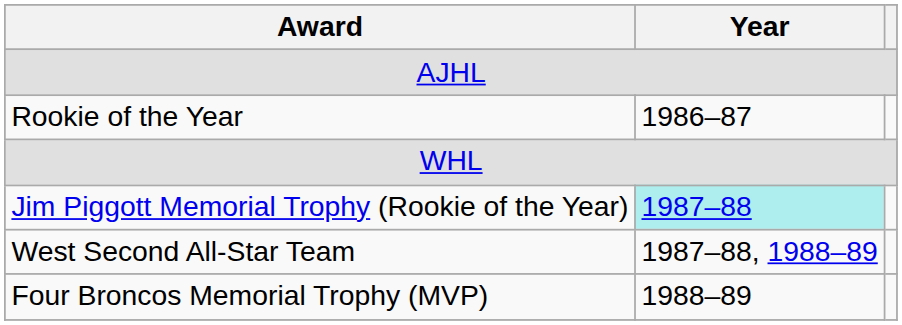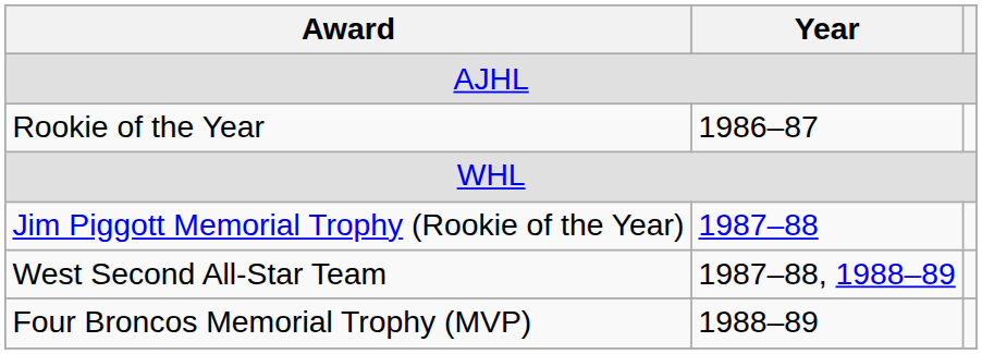Jim Piggott Memorial Trophy (Rookie of the Year) | Year: paleturquoise background -> no background
